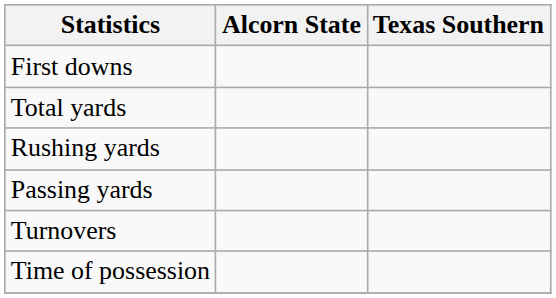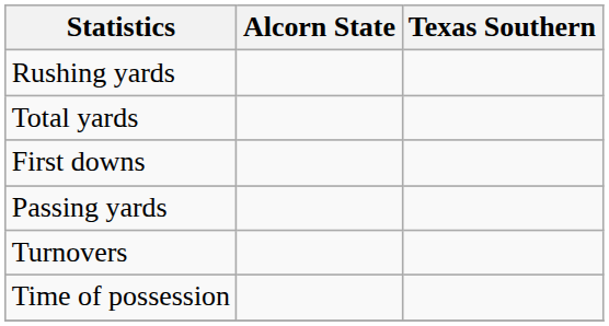rows swapped: First downs <-> Rushing yards
